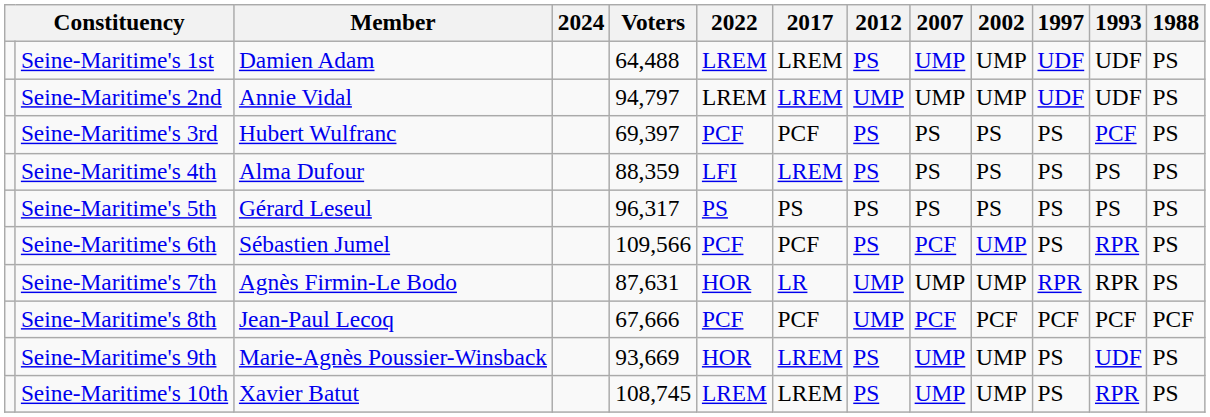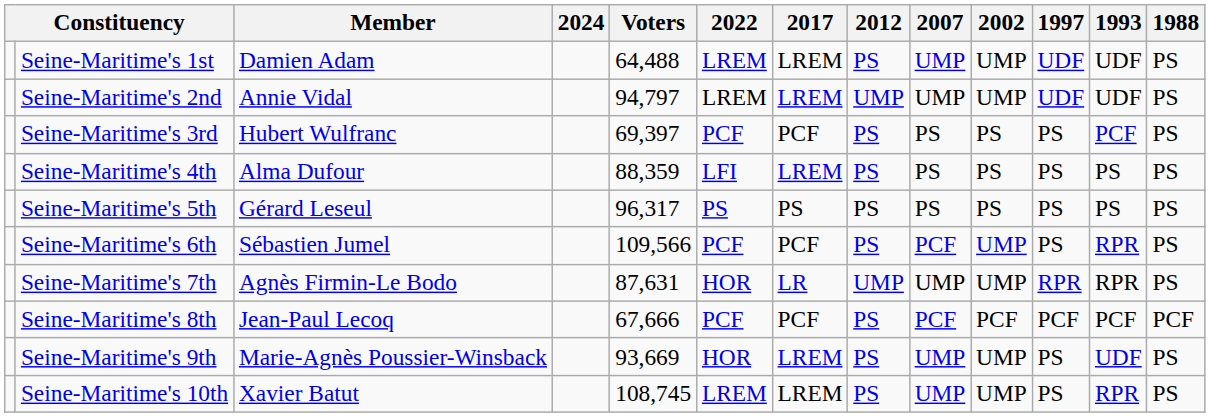Seine-Maritime's 8th | 2012: UMP -> PS
